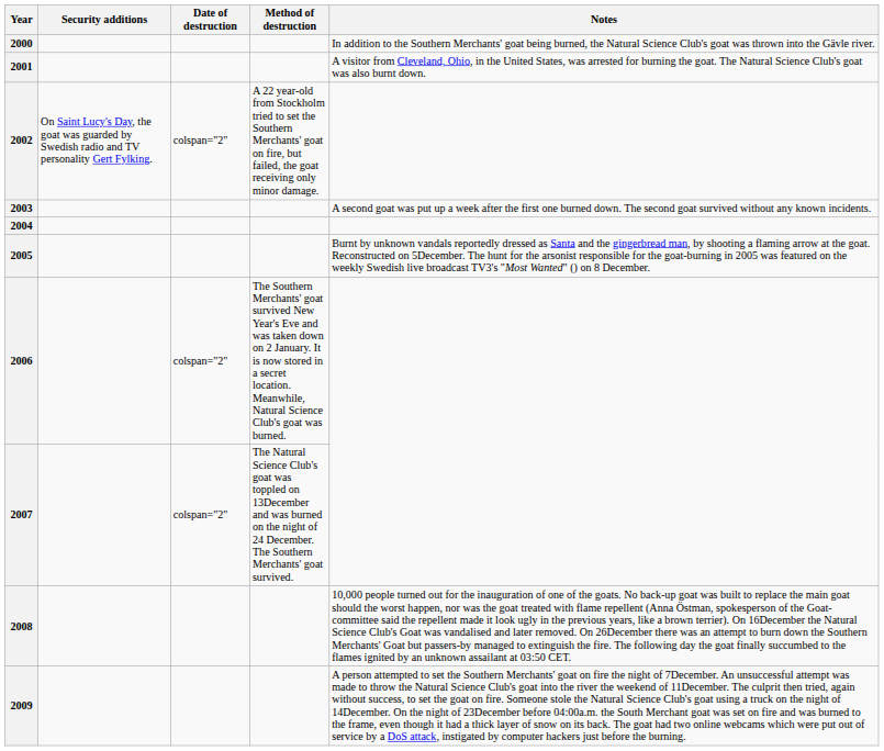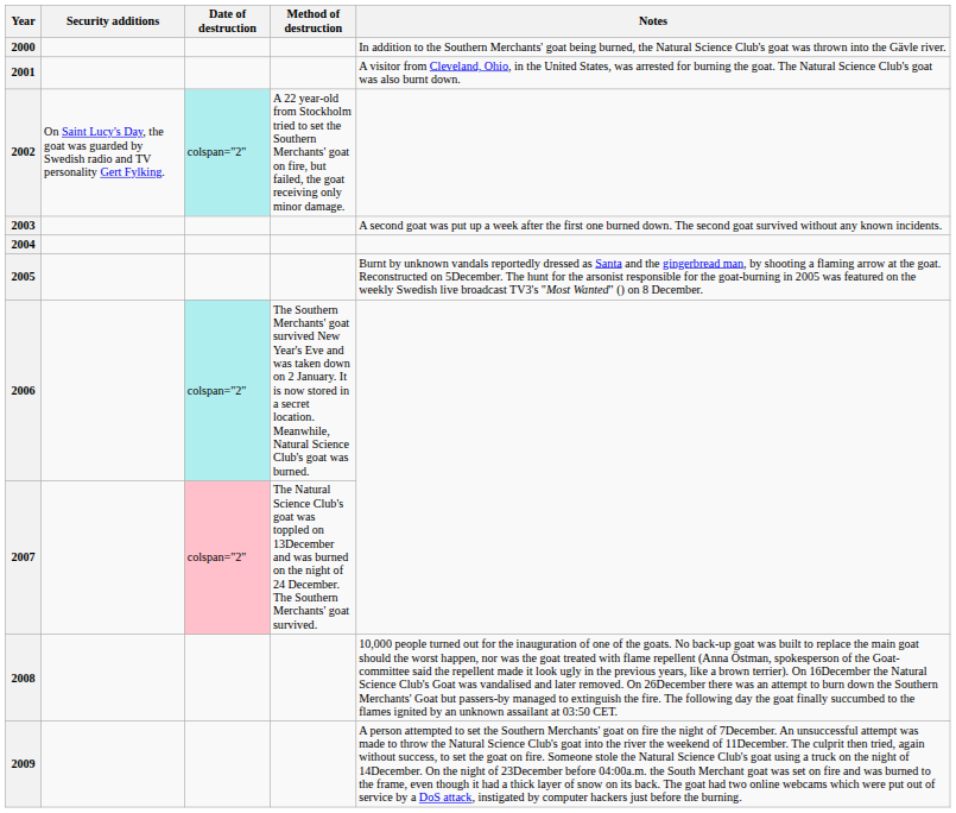2002 | Date of destruction: no background -> paleturquoise background
2006 | Date of destruction: no background -> paleturquoise background
2007 | Date of destruction: no background -> pink background
